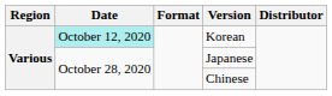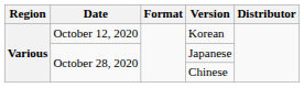Korean | Date: paleturquoise background -> no background
